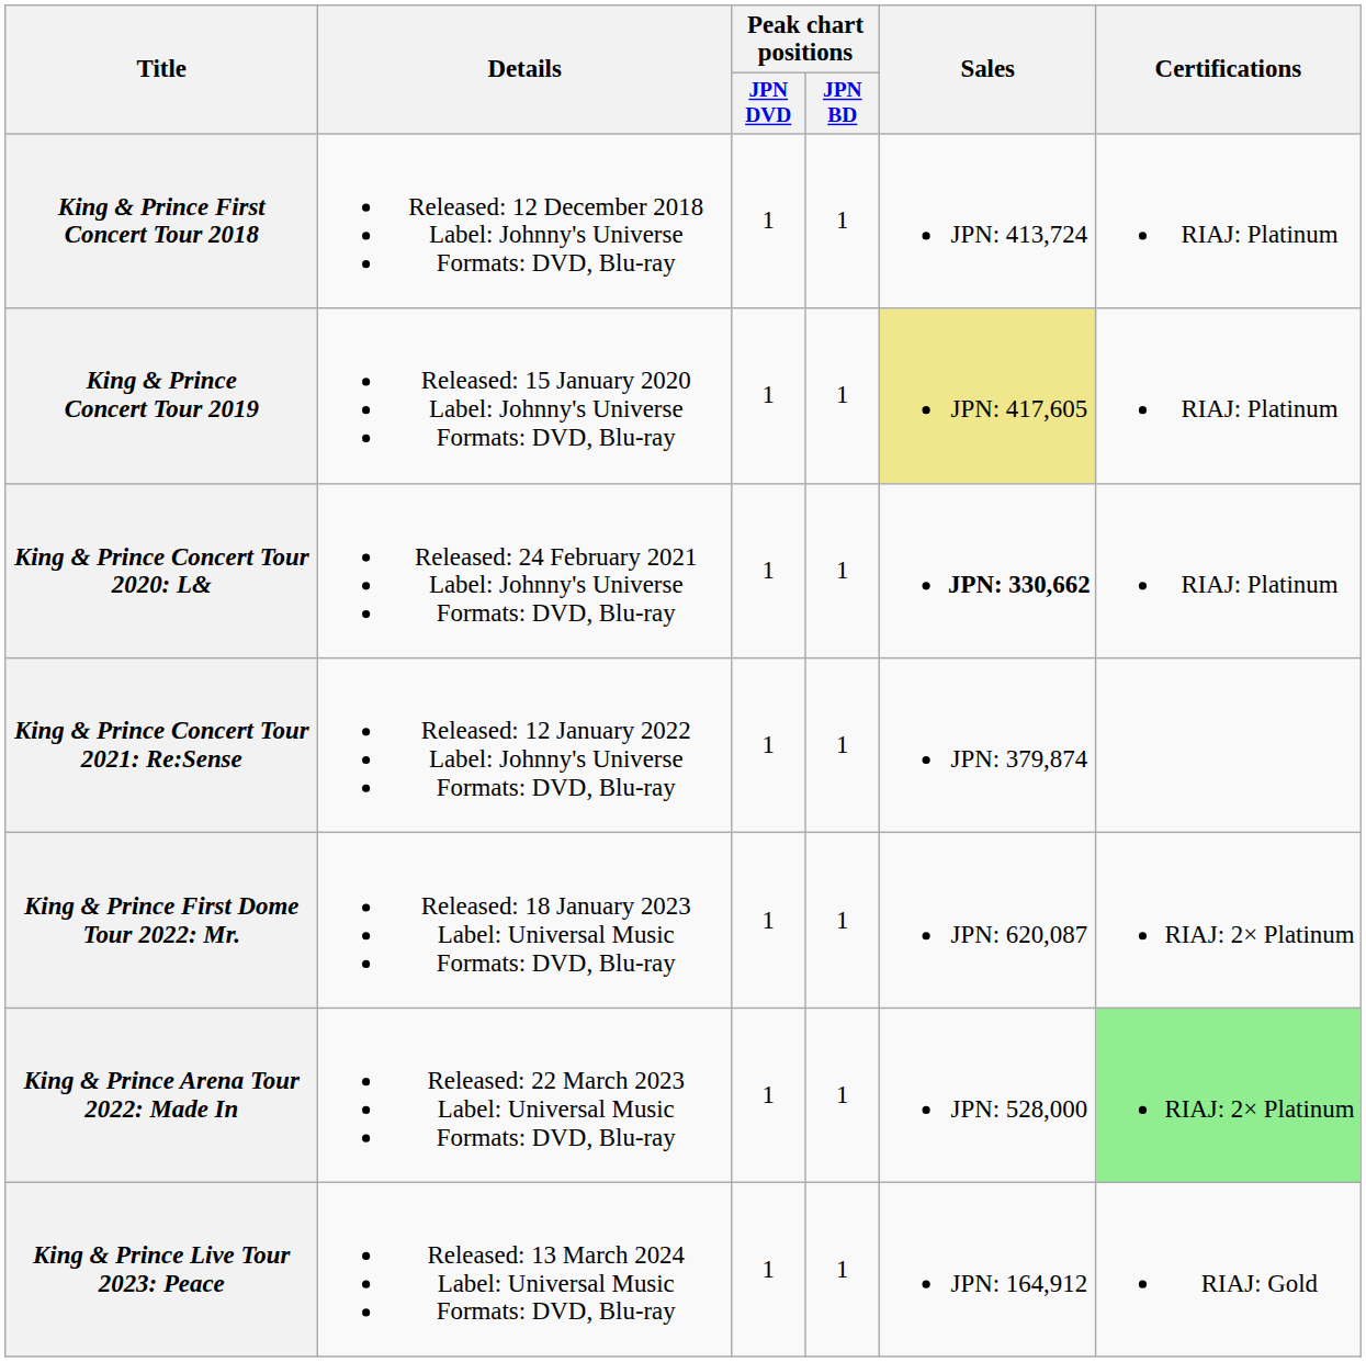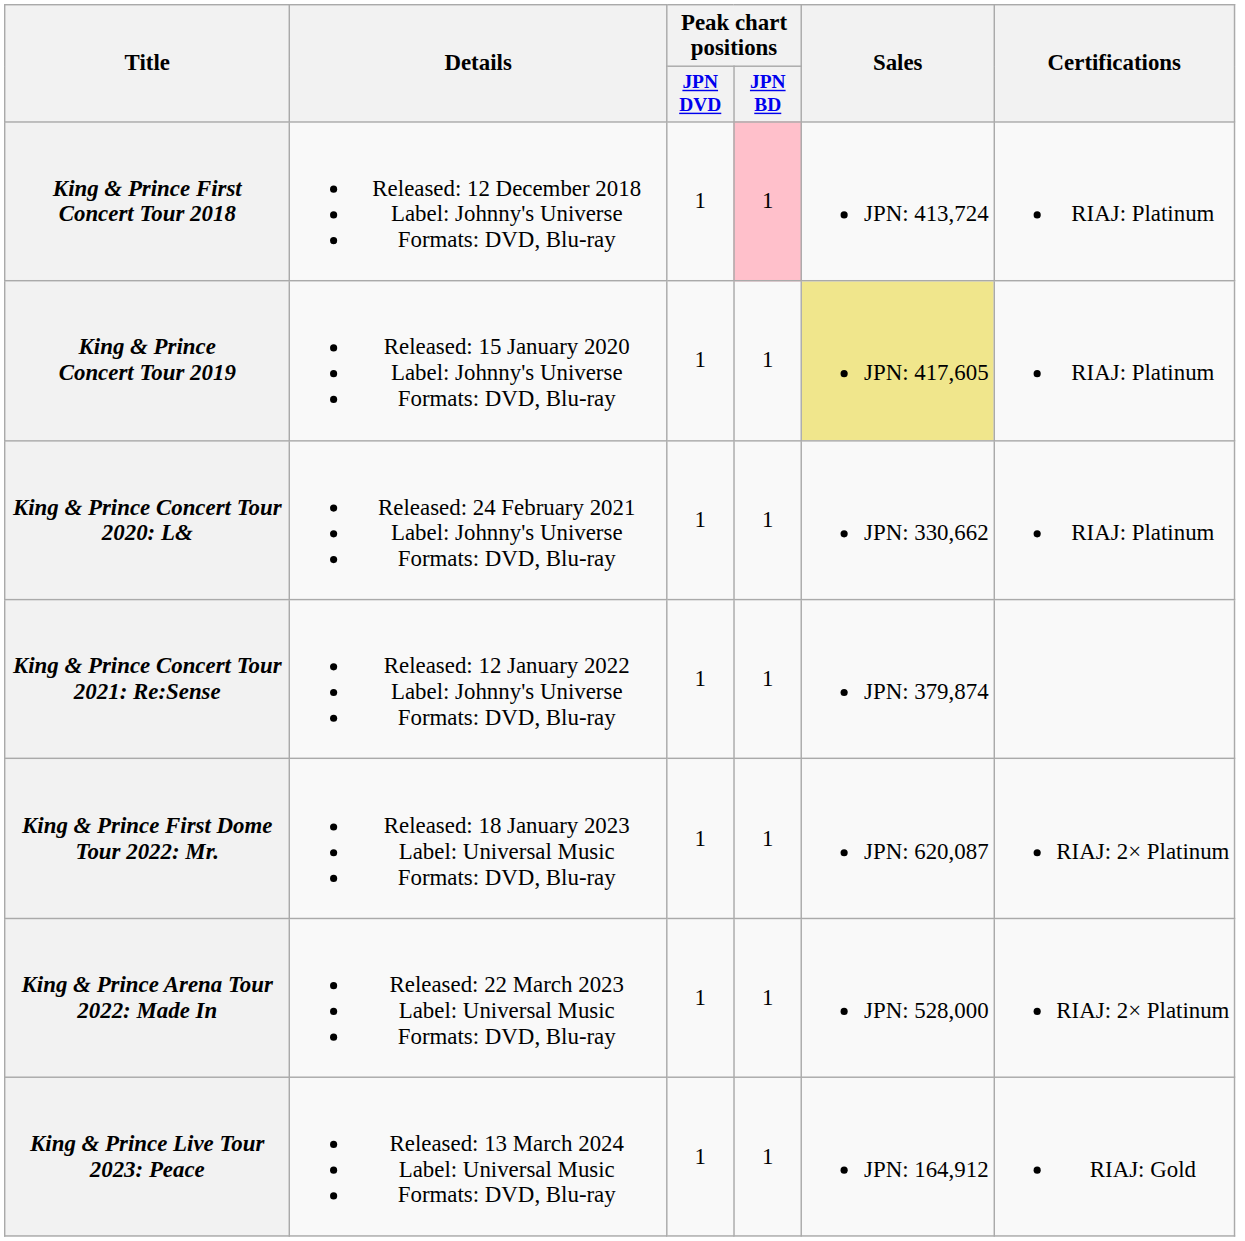King & Prince First Concert Tour 2018 | Peak chart positions / JPN BD: no background -> pink background
King & Prince Concert Tour 2020: L& | Sales: bold -> normal
King & Prince Arena Tour 2022: Made In | Certifications: lightgreen background -> no background
